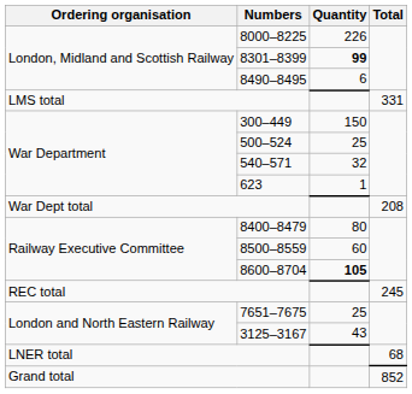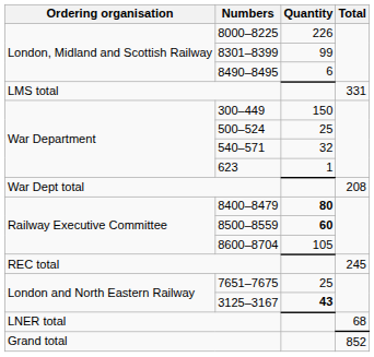8301–8399 | Quantity: bold -> normal
8400–8479 | Quantity: normal -> bold
8500–8559 | Quantity: normal -> bold
8600–8704 | Quantity: bold -> normal
3125–3167 | Quantity: normal -> bold
